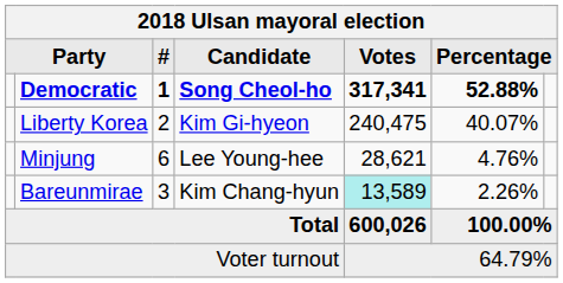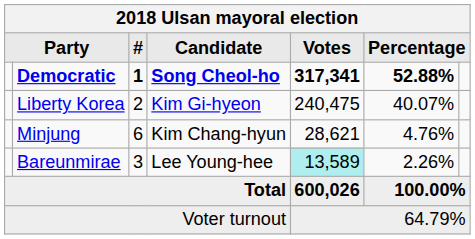Minjung | Candidate: Lee Young-hee -> Kim Chang-hyun
Bareunmirae | Candidate: Kim Chang-hyun -> Lee Young-hee
